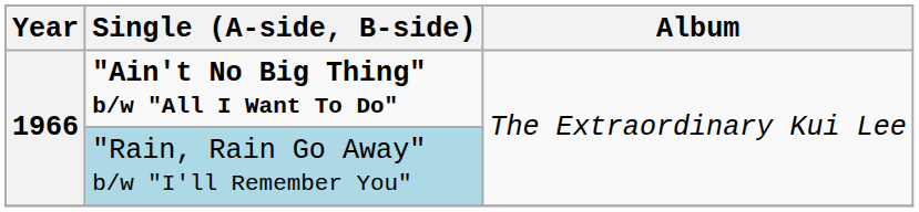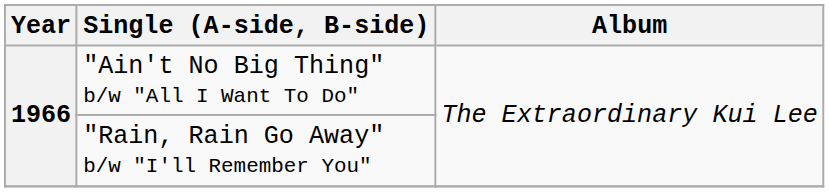"Ain't No Big Thing" b/w "All I Want To Do" | Single (A-side, B-side): bold -> normal
"Rain, Rain Go Away" b/w "I'll Remember You" | Single (A-side, B-side): lightblue background -> no background
